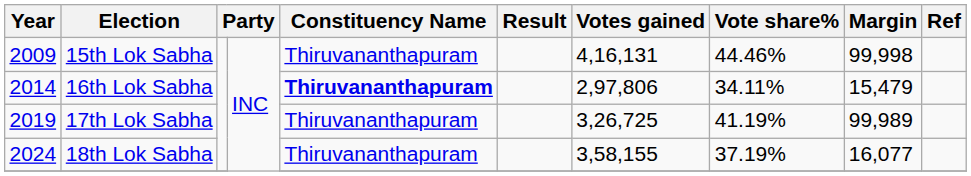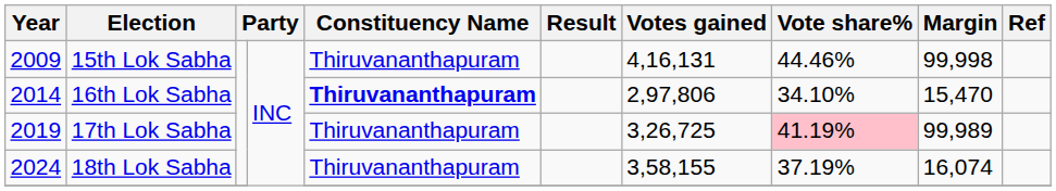16th Lok Sabha | Vote share%: 34.11% -> 34.10%
16th Lok Sabha | Margin: 15,479 -> 15,470
17th Lok Sabha | Vote share%: no background -> pink background
18th Lok Sabha | Margin: 16,077 -> 16,074
